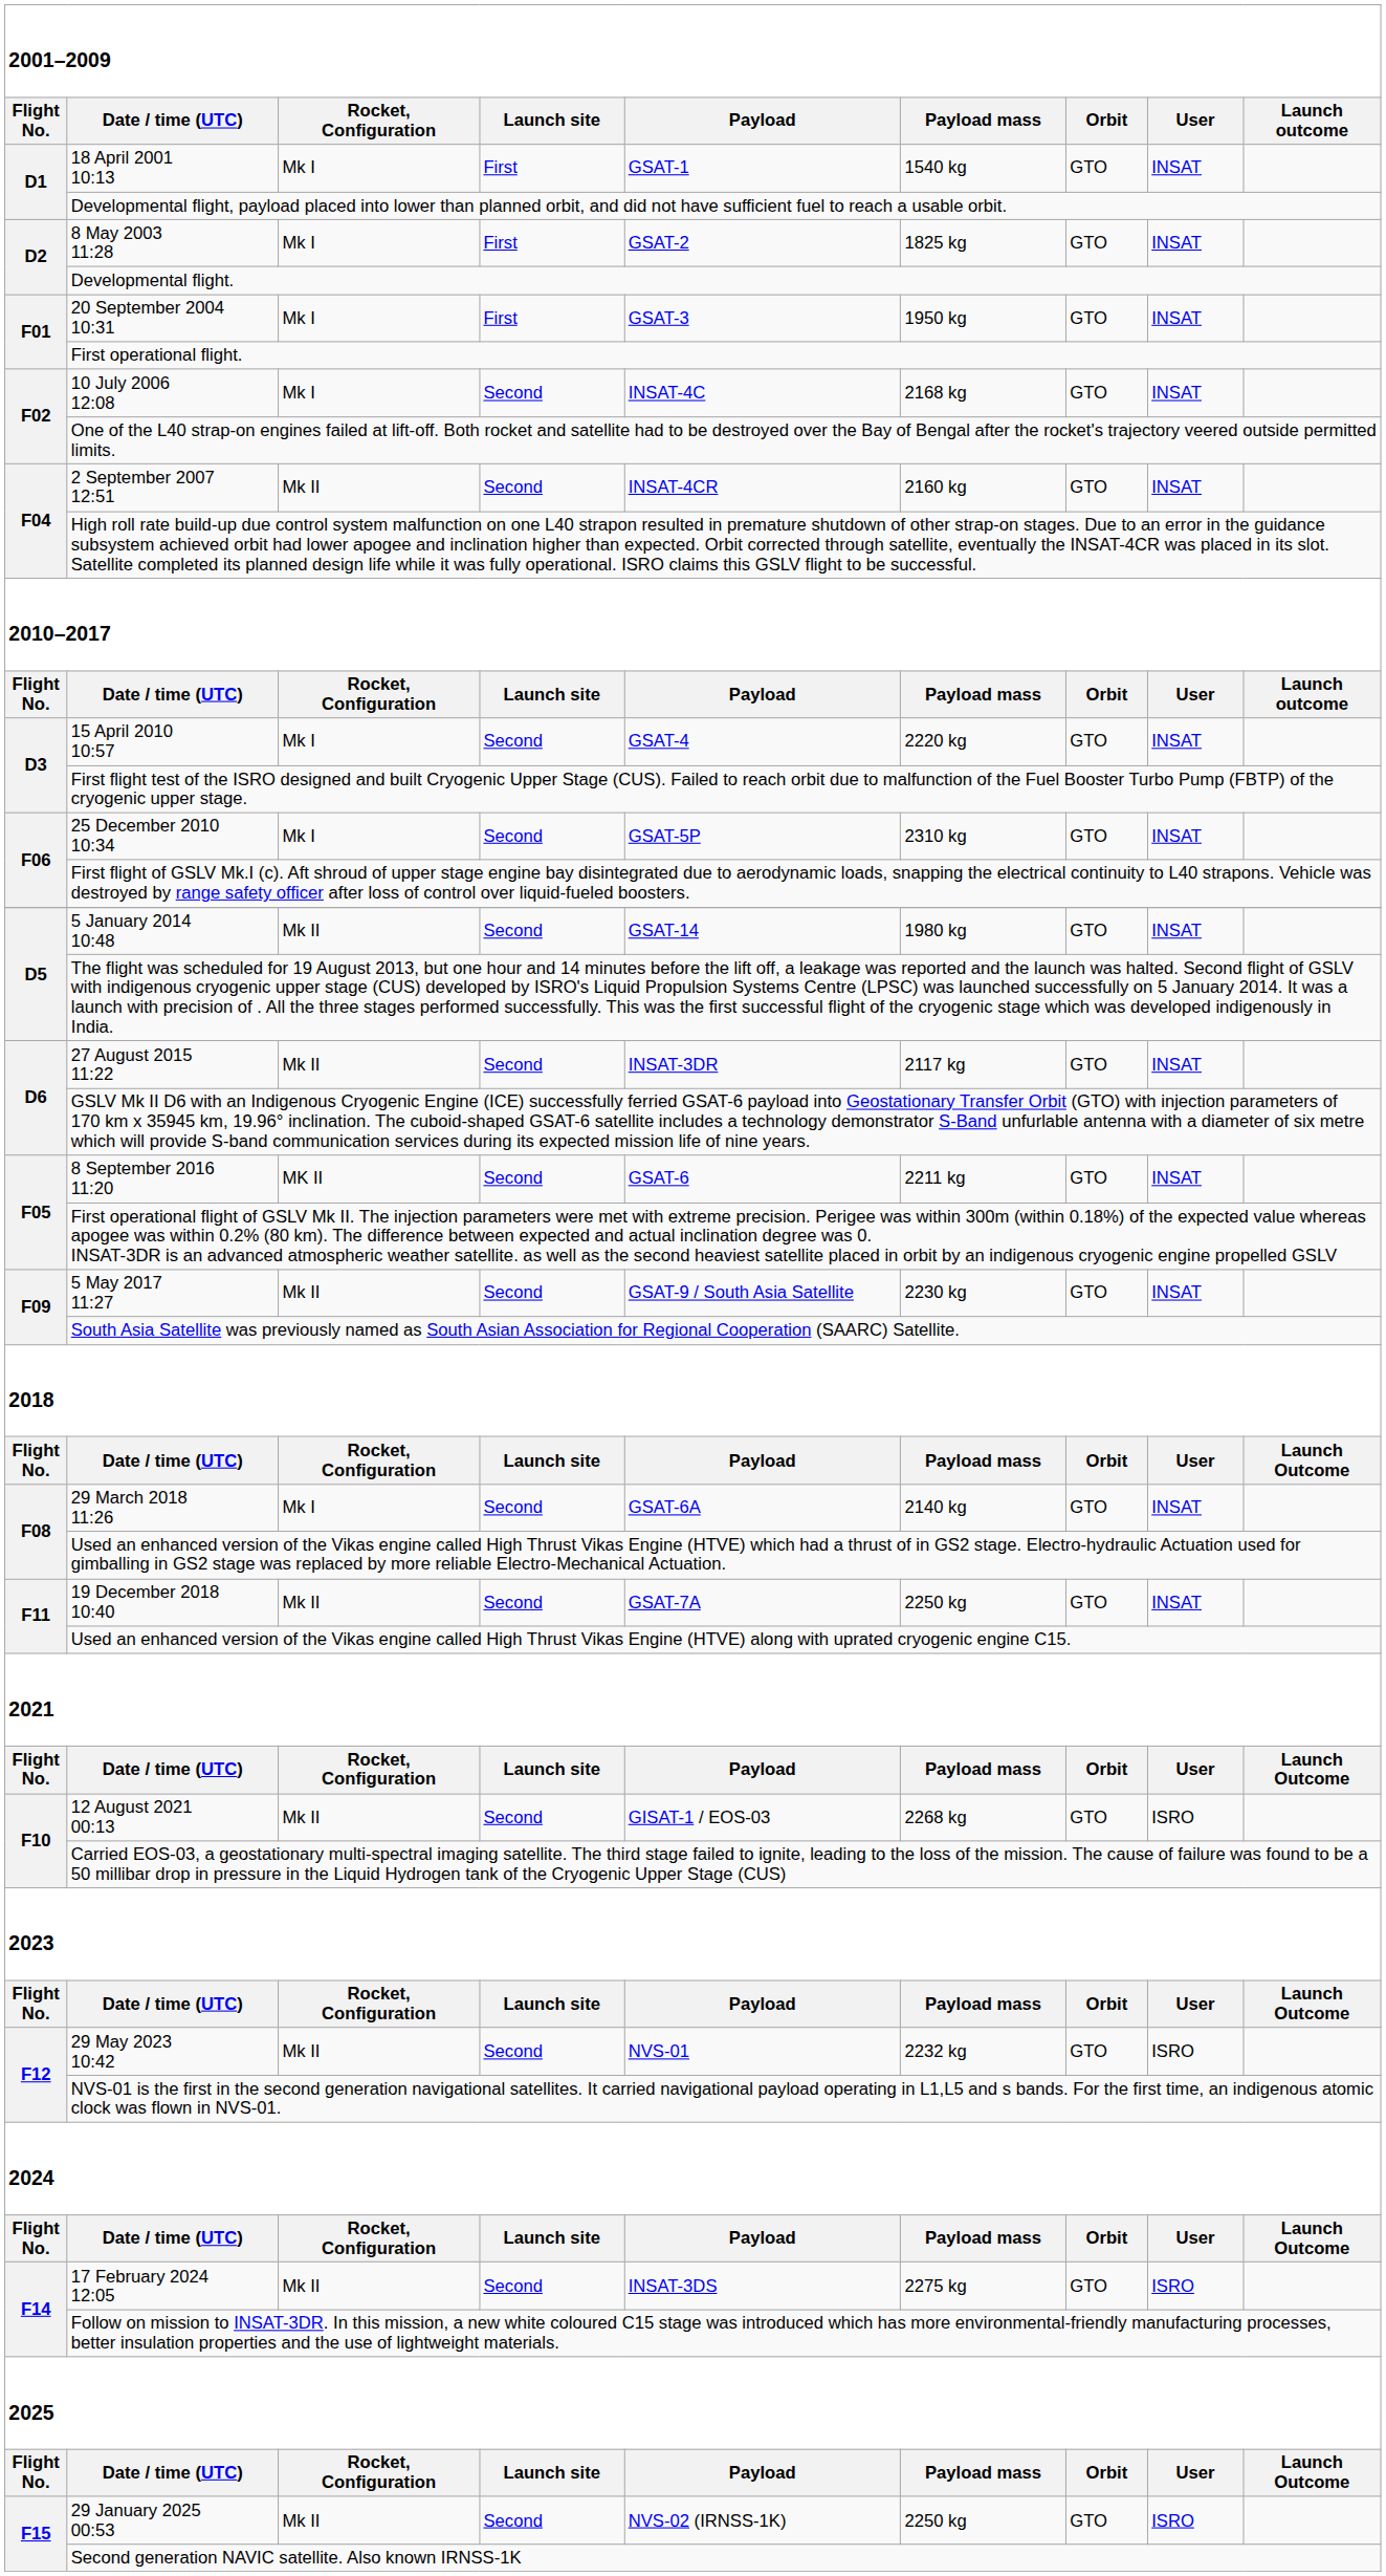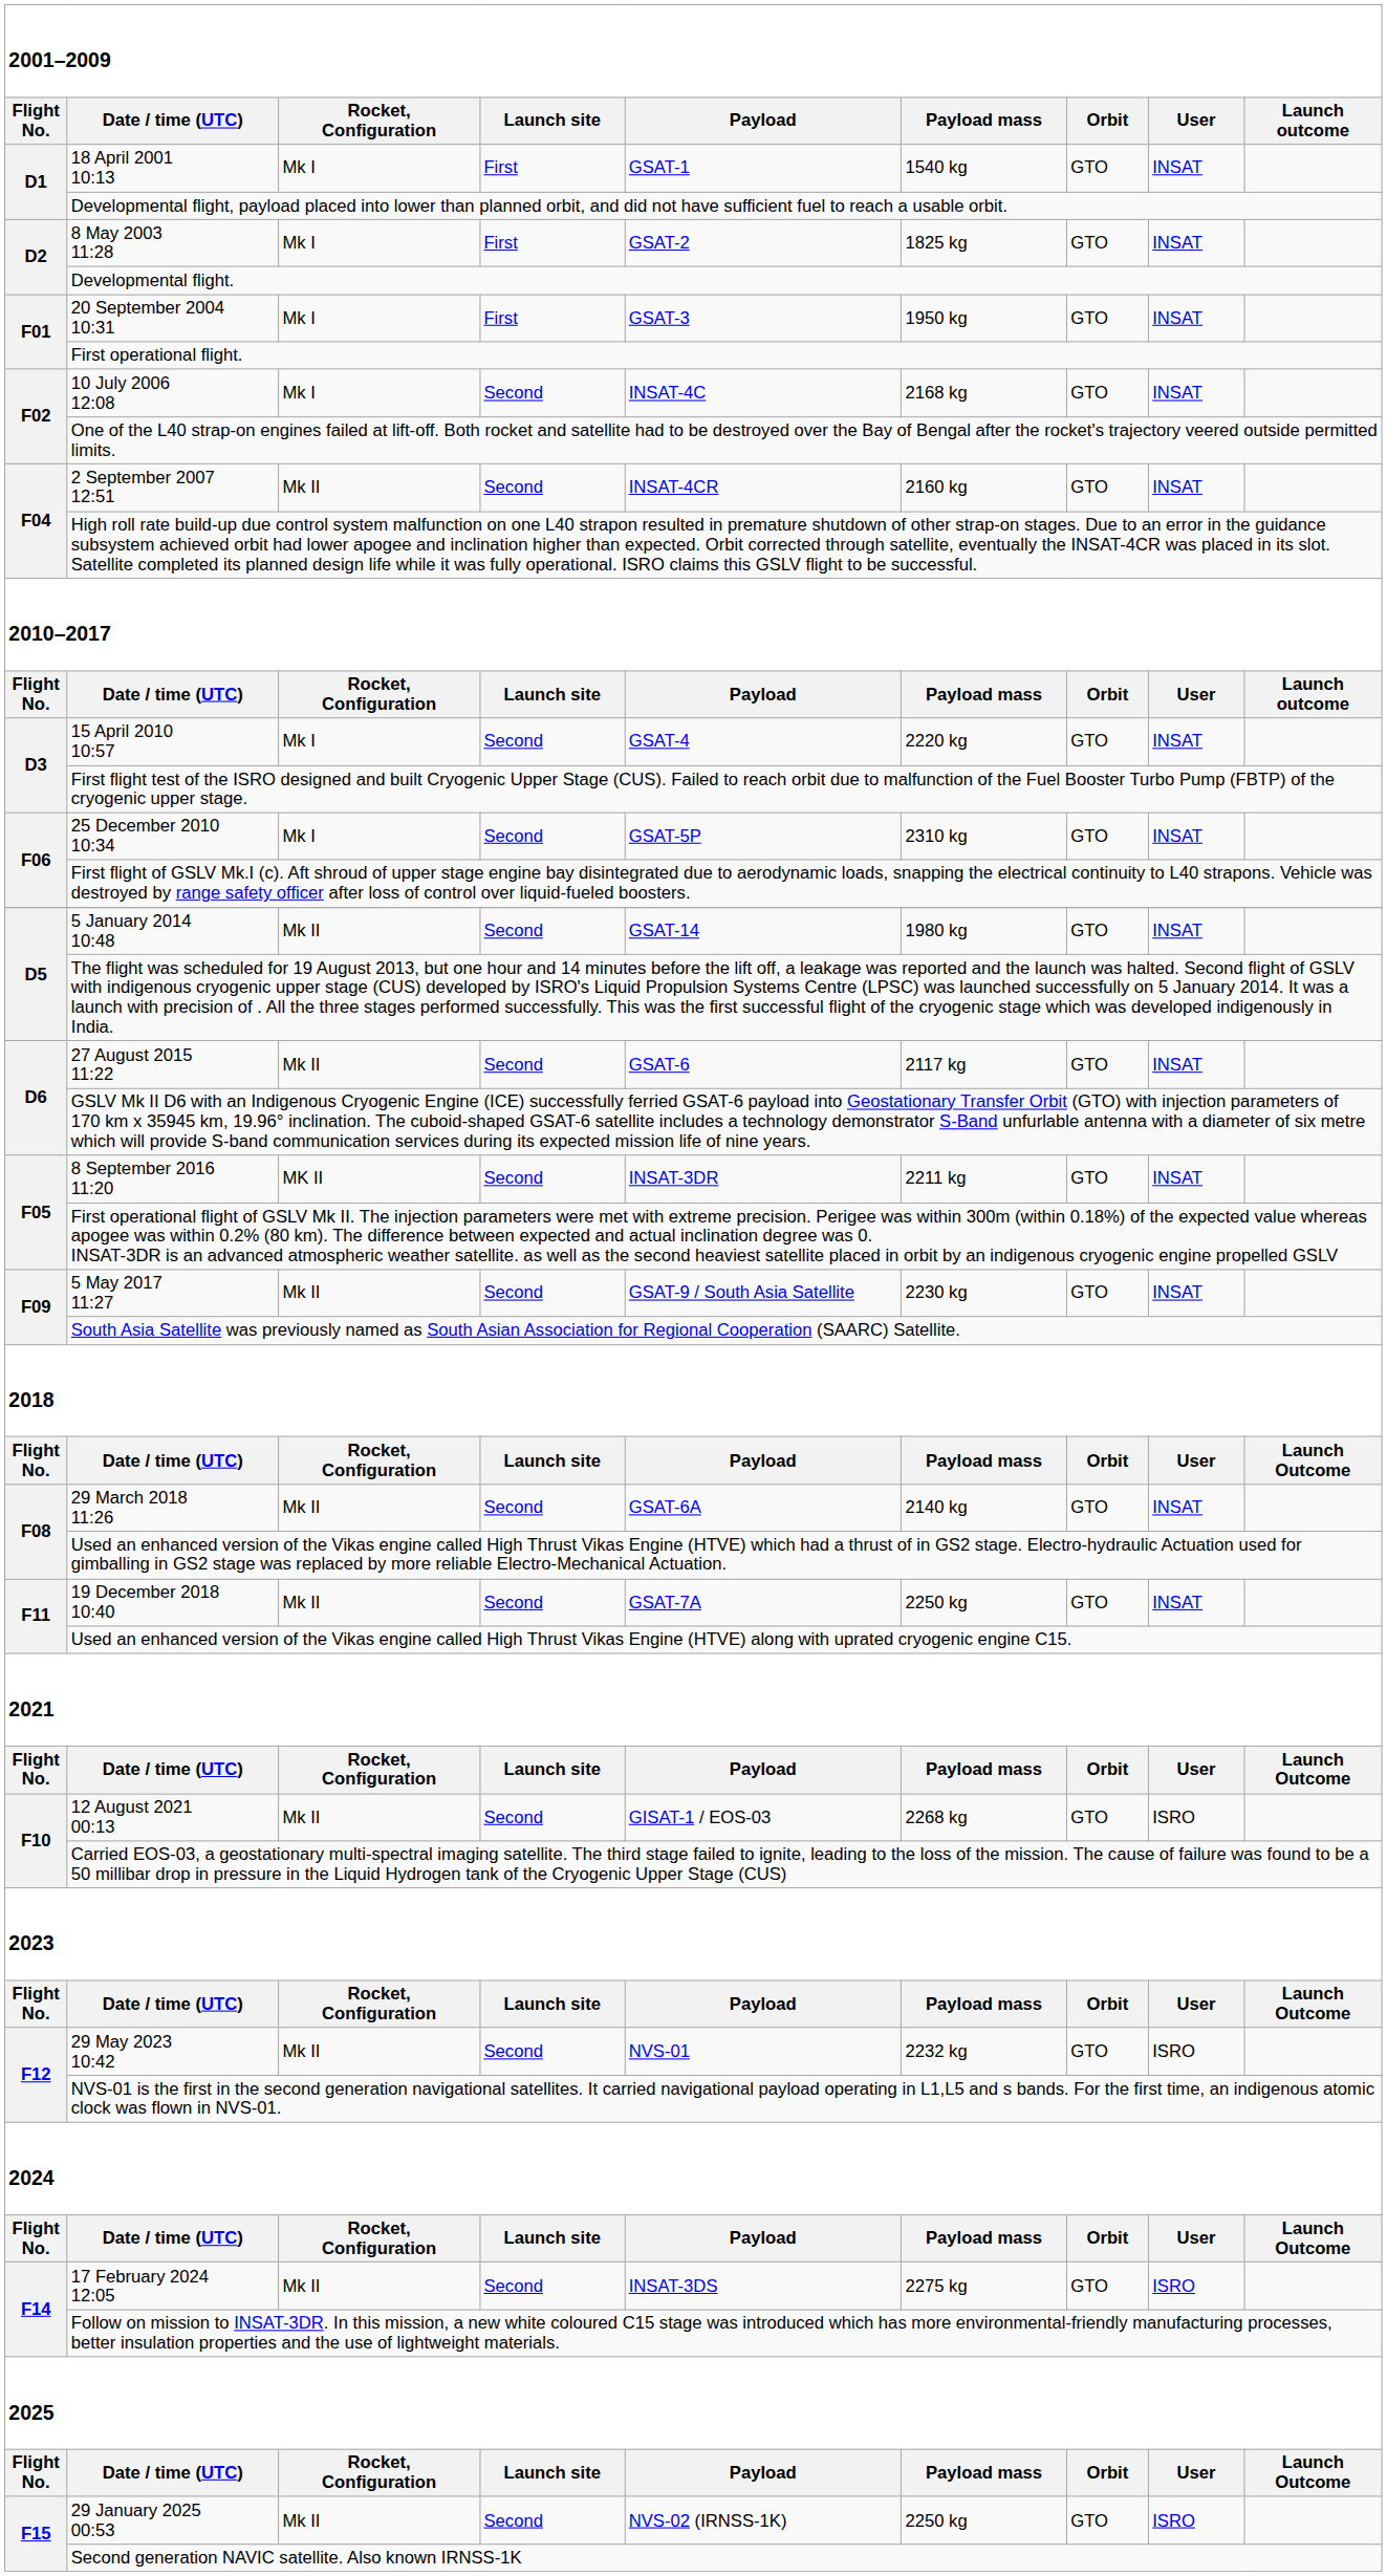27 August 2015 11:22 | column 5: INSAT-3DR -> GSAT-6
8 September 2016 11:20 | column 5: GSAT-6 -> INSAT-3DR
29 March 2018 11:26 | column 3: Mk I -> Mk II
